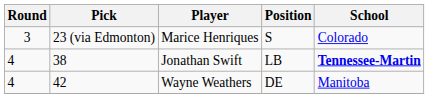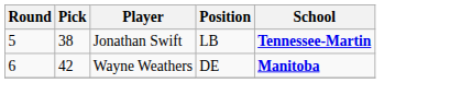- row: 3 | 23 (via Edmonton) | Marice Henriques | S | Colorado
Jonathan Swift | Round: 4 -> 5
Wayne Weathers | Round: 4 -> 6
Wayne Weathers | School: normal -> bold
